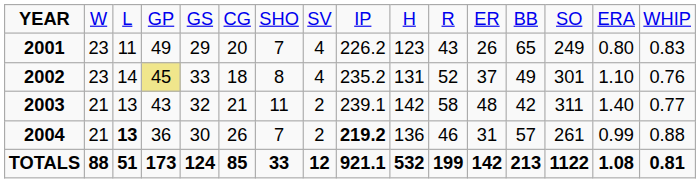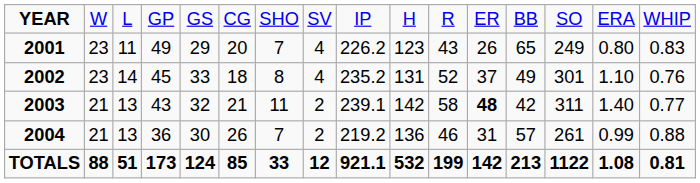2002 | column 4: khaki background -> no background
2003 | column 12: normal -> bold
2004 | column 3: bold -> normal
2004 | column 9: bold -> normal
